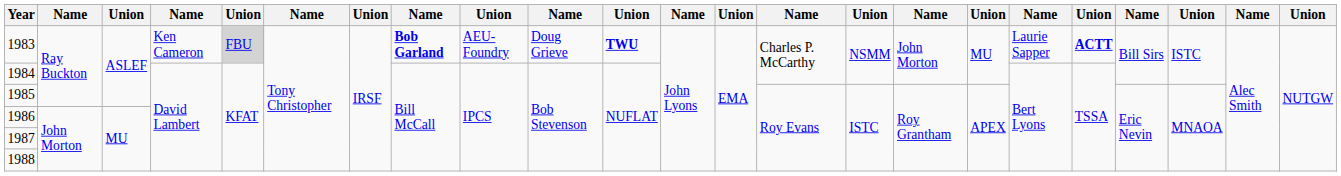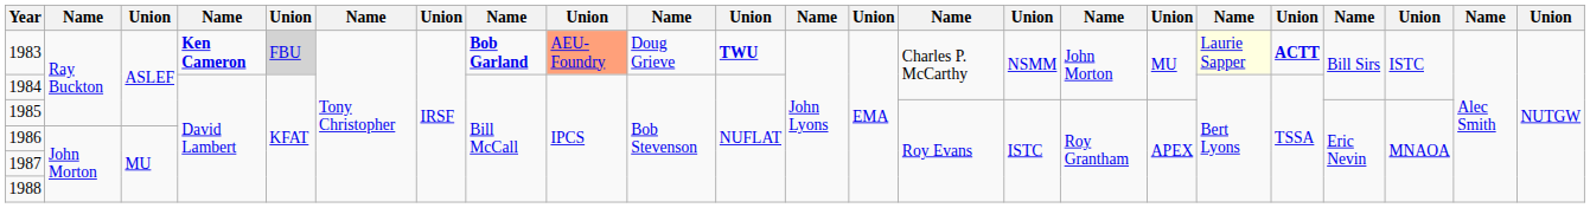1983 | column 4: normal -> bold
1983 | column 9: no background -> lightsalmon background
1983 | column 18: no background -> lightyellow background
